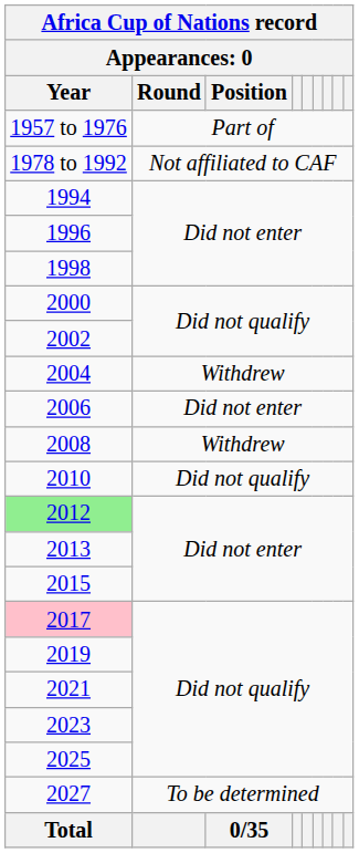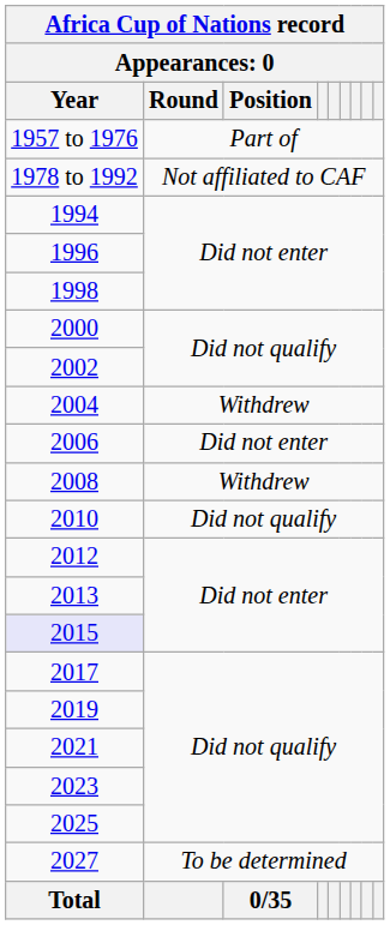2012 | Year: lightgreen background -> no background
2015 | Year: no background -> lavender background
2017 | Year: pink background -> no background
